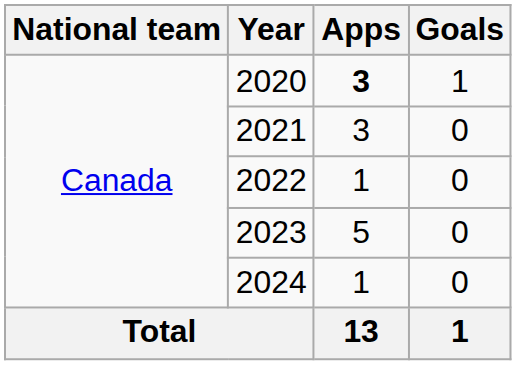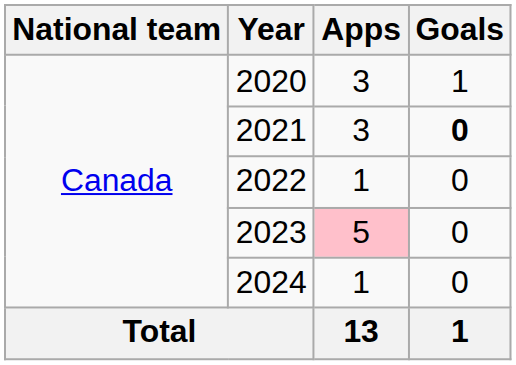2020 | Apps: bold -> normal
2021 | Goals: normal -> bold
2023 | Apps: no background -> pink background
